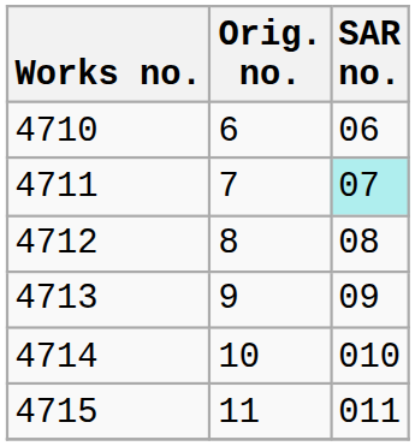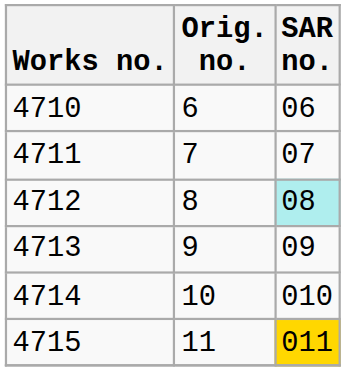4711 | SAR no.: paleturquoise background -> no background
4712 | SAR no.: no background -> paleturquoise background
4715 | SAR no.: no background -> gold background
